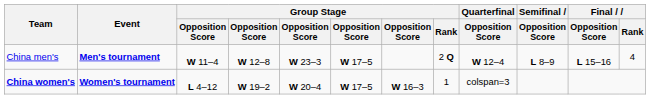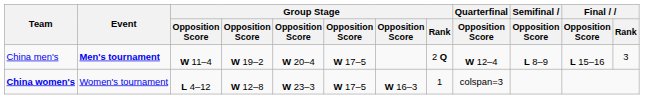China men's | column 4: W 12–8 -> W 19–2
China men's | column 5: W 23–3 -> W 20–4
China men's | Final / Rank: 4 -> 3
China women's | Event: bold -> normal
China women's | column 4: W 19–2 -> W 12–8
China women's | column 5: W 20–4 -> W 23–3
